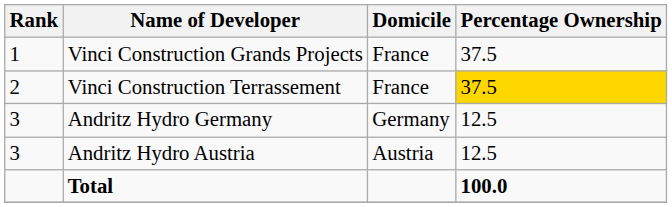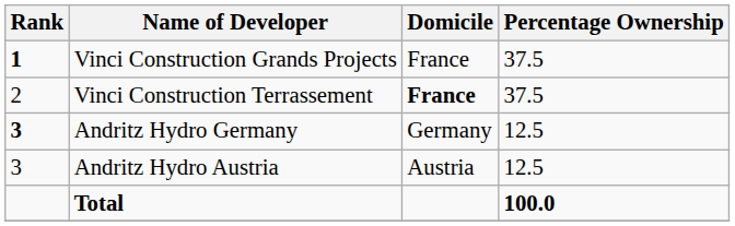Vinci Construction Grands Projects | Rank: normal -> bold
Vinci Construction Terrassement | Domicile: normal -> bold
Vinci Construction Terrassement | Percentage Ownership: gold background -> no background
Andritz Hydro Germany | Rank: normal -> bold
